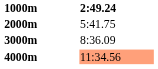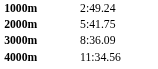1000m | column 2: bold -> normal
4000m | column 2: lightsalmon background -> no background
